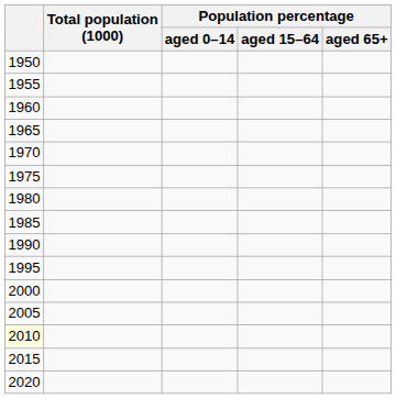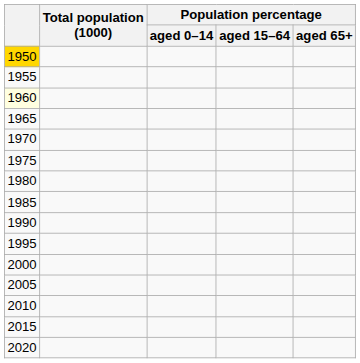1950 | column 1: no background -> gold background
1960 | column 1: no background -> lightyellow background
2010 | column 1: lightyellow background -> no background
